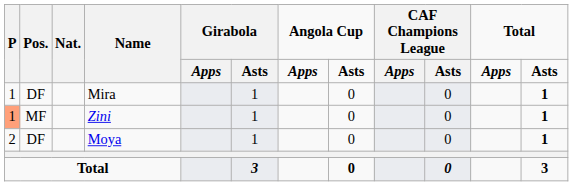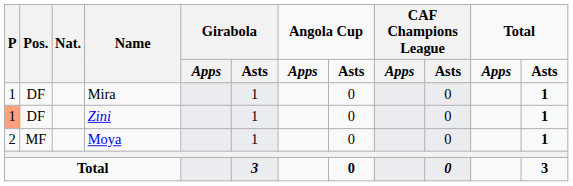Zini | Pos.: MF -> DF
Moya | Pos.: DF -> MF
